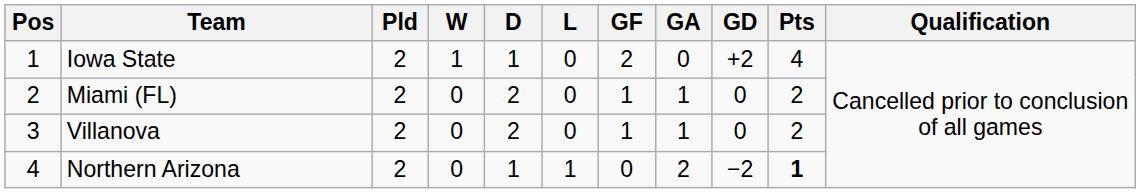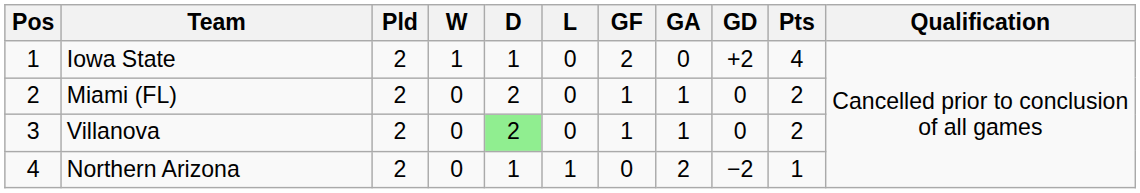Villanova | D: no background -> lightgreen background
Northern Arizona | Pts: bold -> normal
